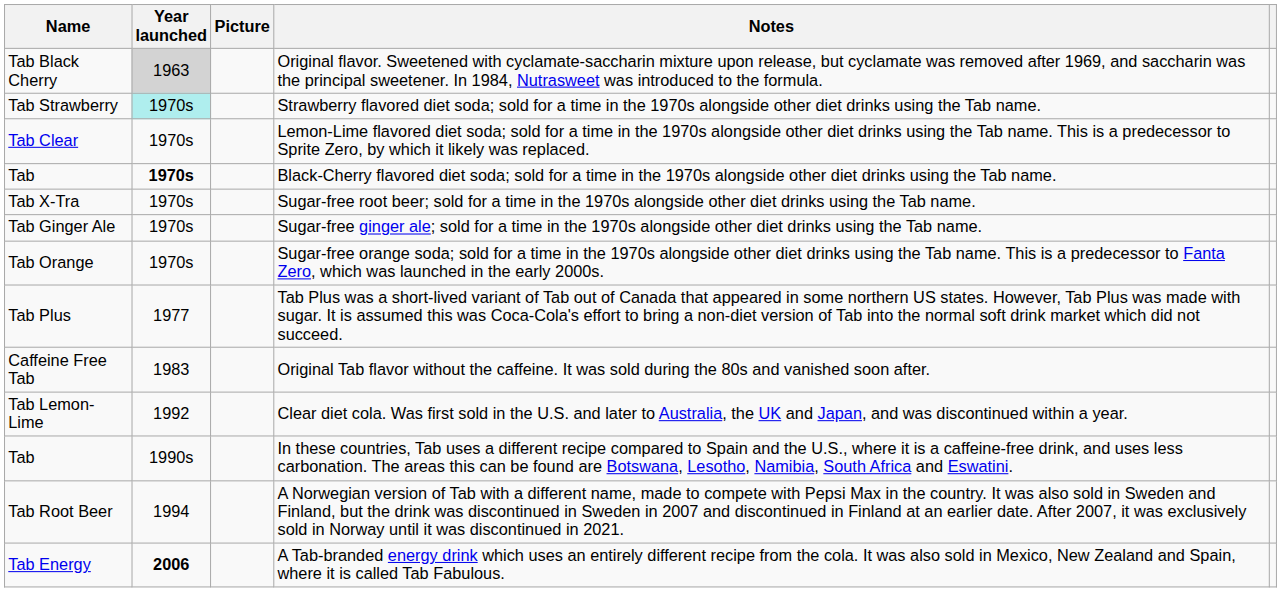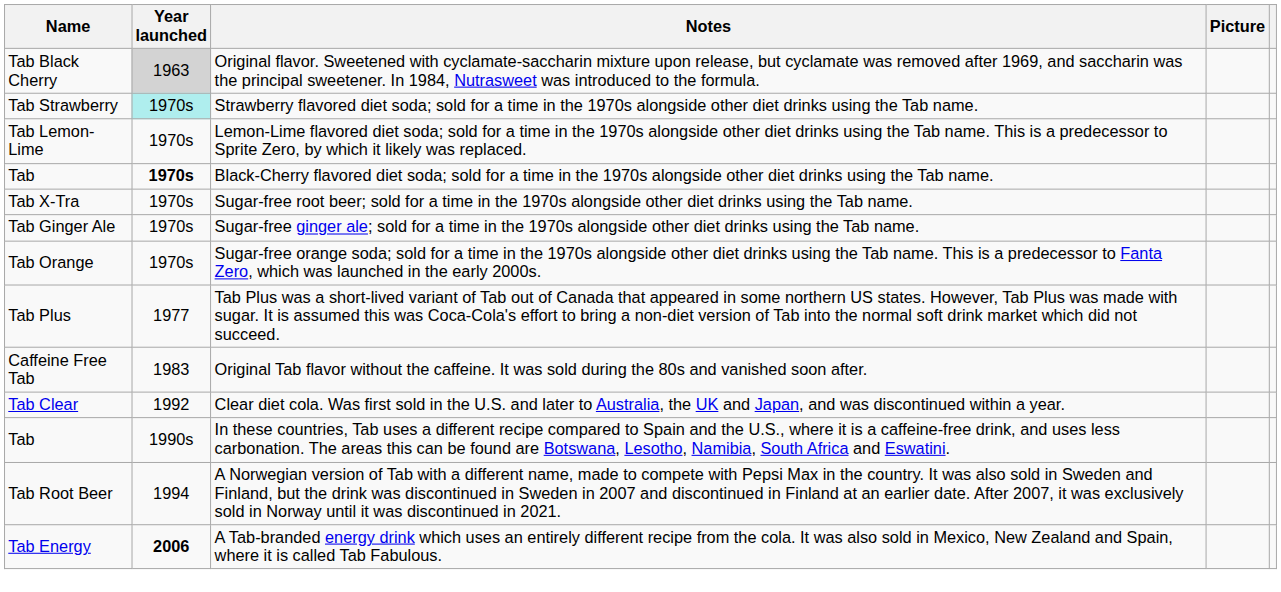columns swapped: Notes <-> Picture
row 4 | Name: Tab Clear -> Tab Lemon-Lime
row 11 | Name: Tab Lemon-Lime -> Tab Clear
